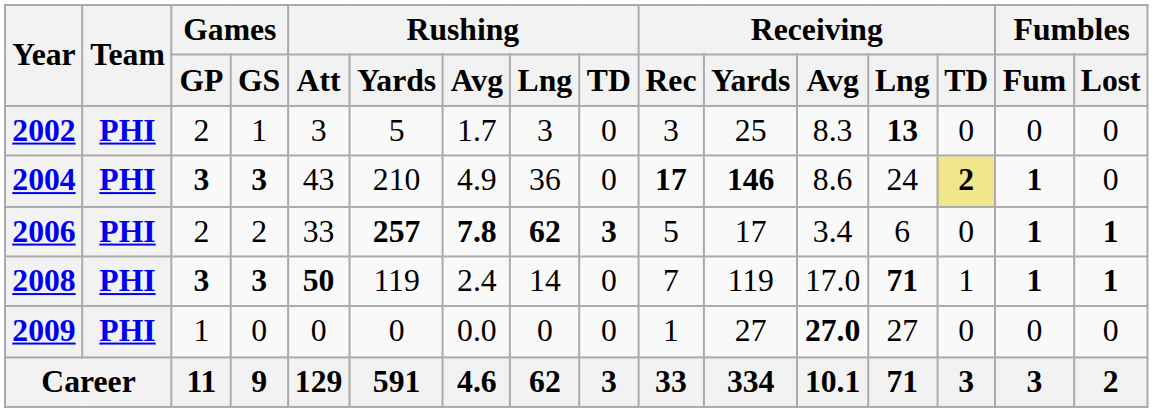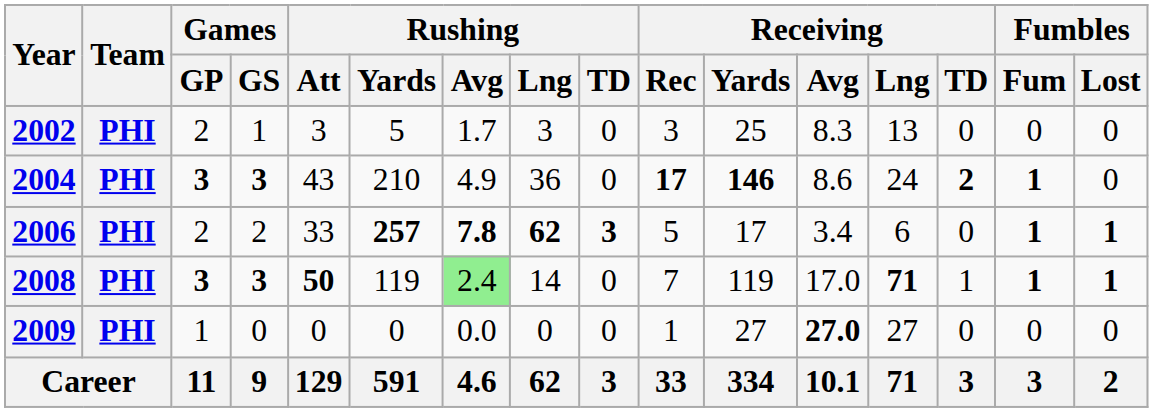2002 | Receiving / Lng: bold -> normal
2004 | Receiving / TD: khaki background -> no background
2008 | Rushing / Avg: no background -> lightgreen background
